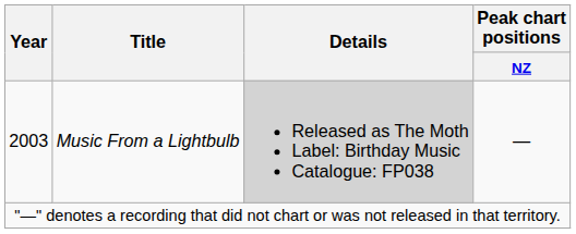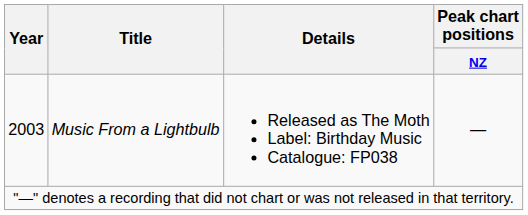2003 | Details: lightgrey background -> no background
